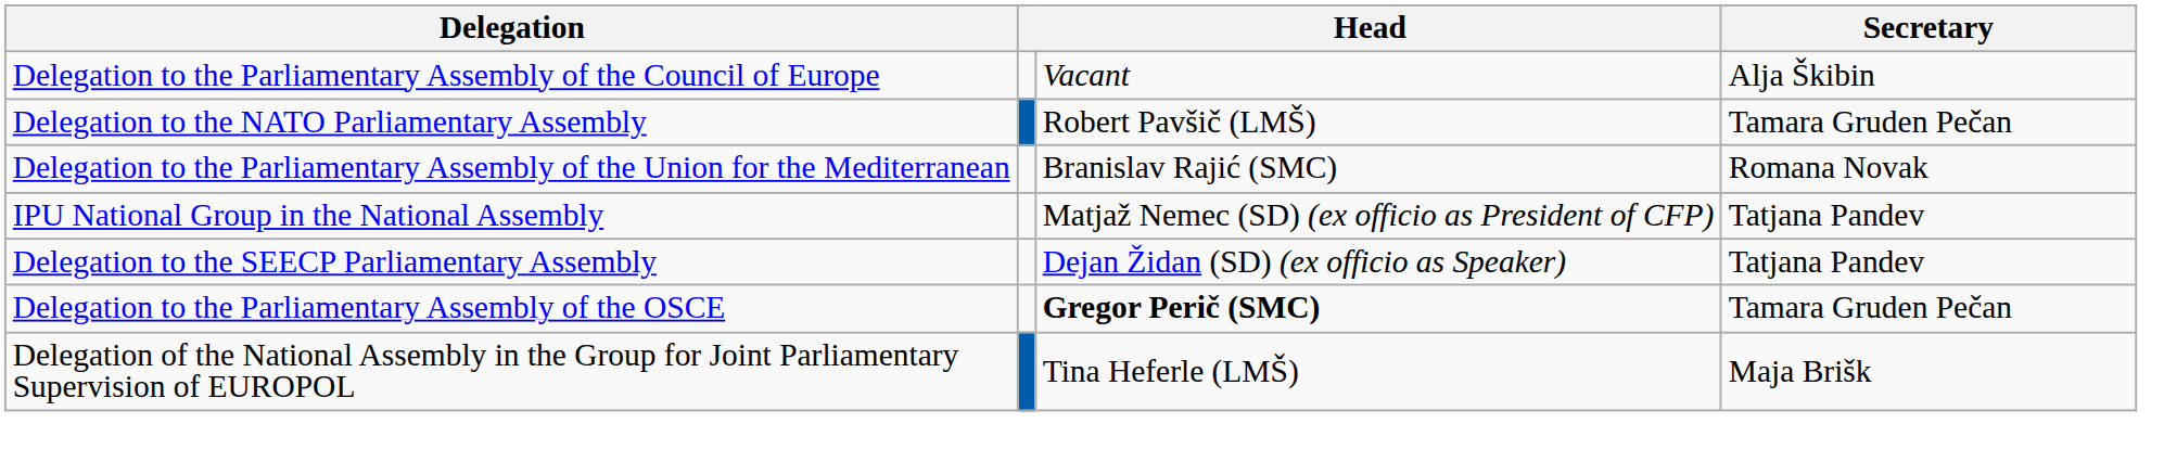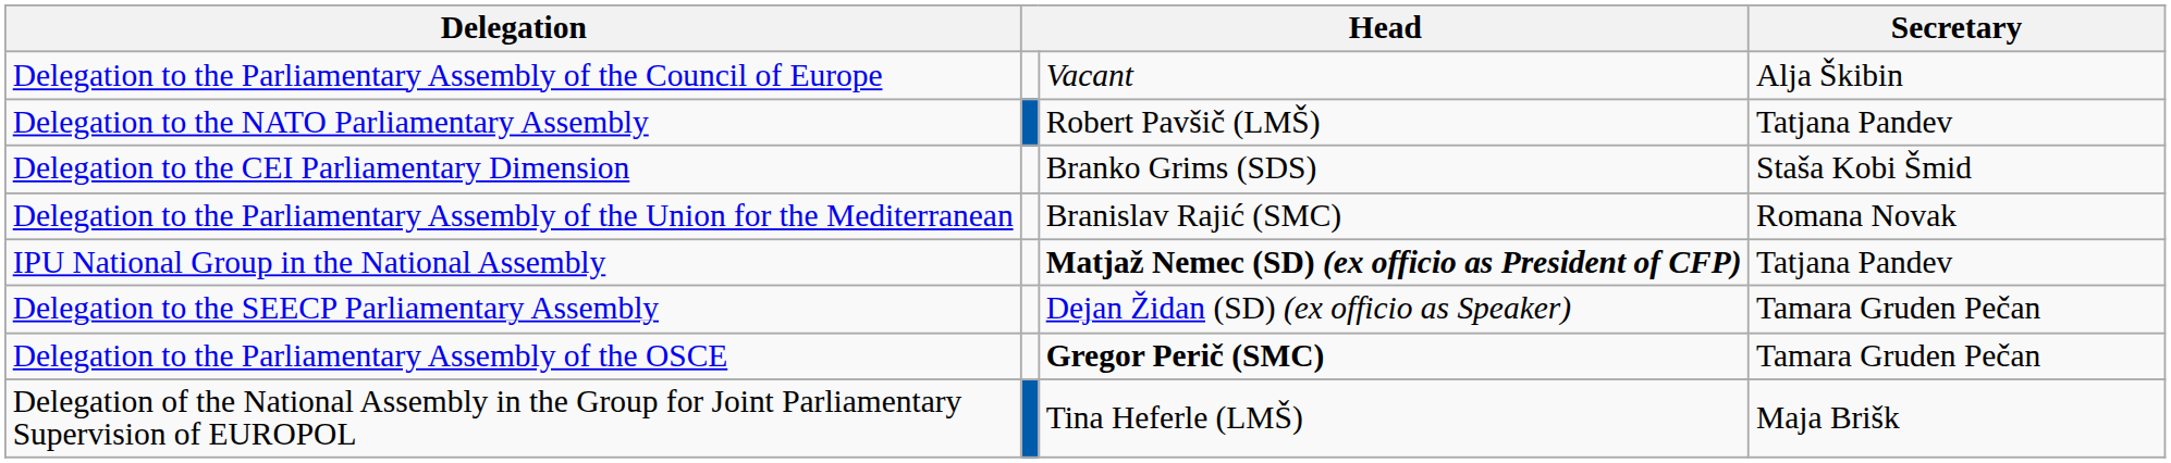Delegation to the NATO Parliamentary Assembly | Secretary: Tamara Gruden Pečan -> Tatjana Pandev
+ row: Delegation to the CEI Parliamentary Dimension | Branko Grims (SDS) | Staša Kobi Šmid
IPU National Group in the National Assembly | column 3: normal -> bold
Delegation to the SEECP Parliamentary Assembly | Secretary: Tatjana Pandev -> Tamara Gruden Pečan
